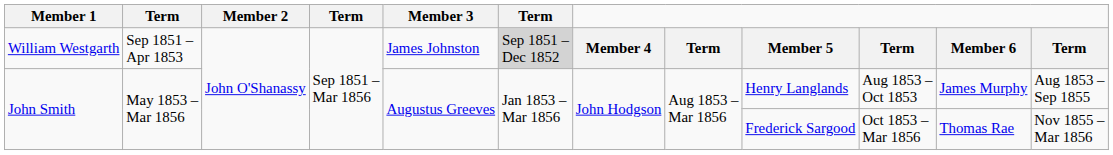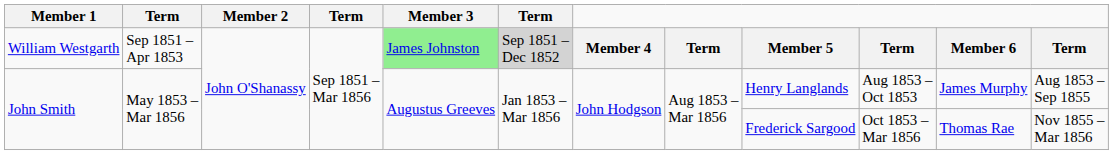William Westgarth | Member 3: no background -> lightgreen background
